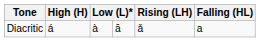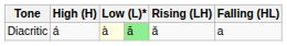Diacritic | column 3: no background -> lightyellow background
Diacritic | column 4: no background -> lightgreen background
